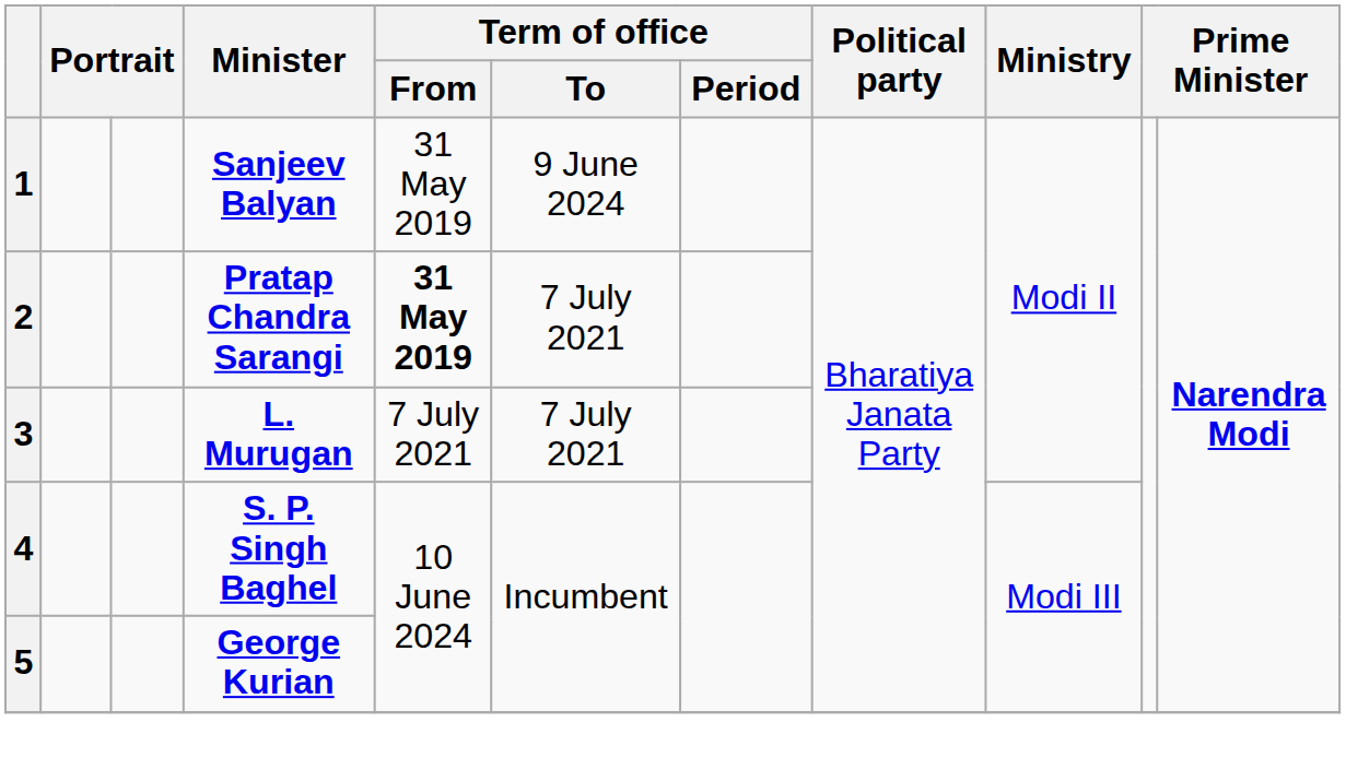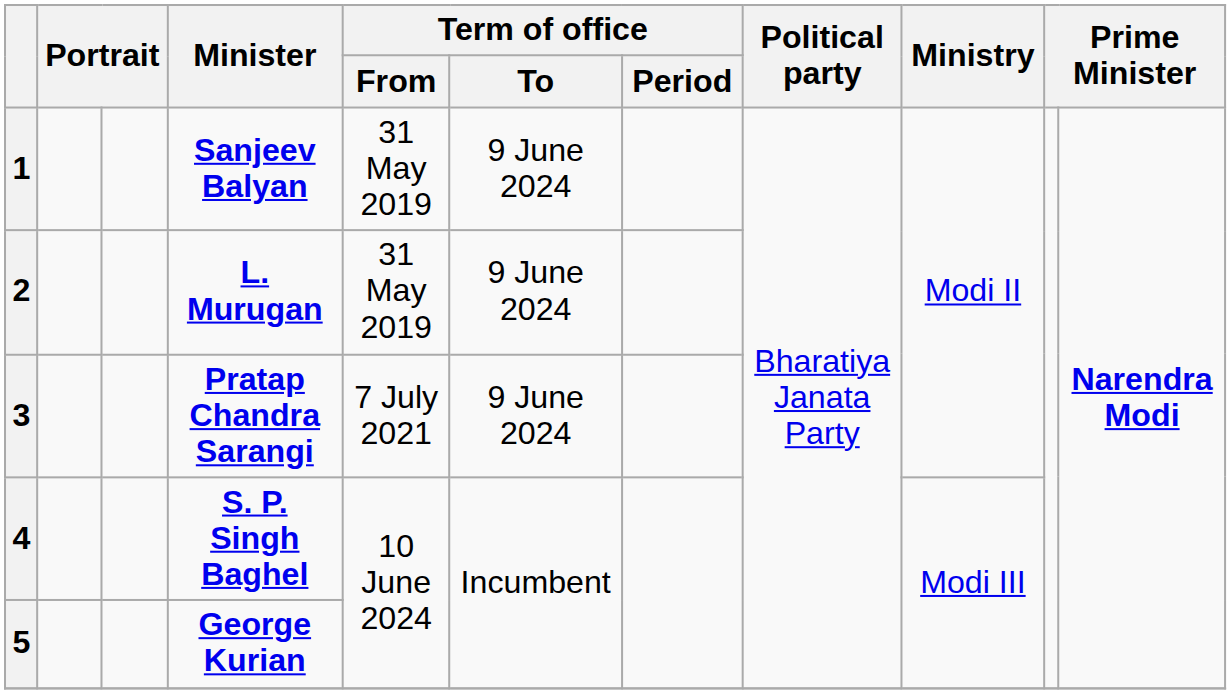2 | Minister: Pratap Chandra Sarangi -> L. Murugan
2 | Term of office / From: bold -> normal
2 | Term of office / To: 7 July 2021 -> 9 June 2024
3 | Minister: L. Murugan -> Pratap Chandra Sarangi
3 | Term of office / To: 7 July 2021 -> 9 June 2024
